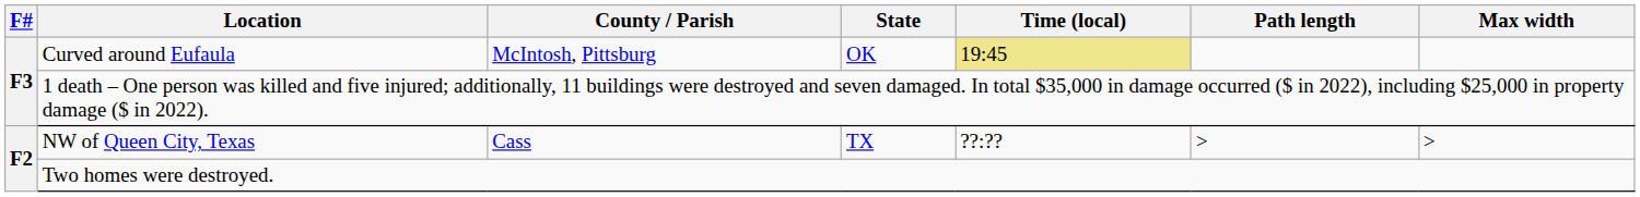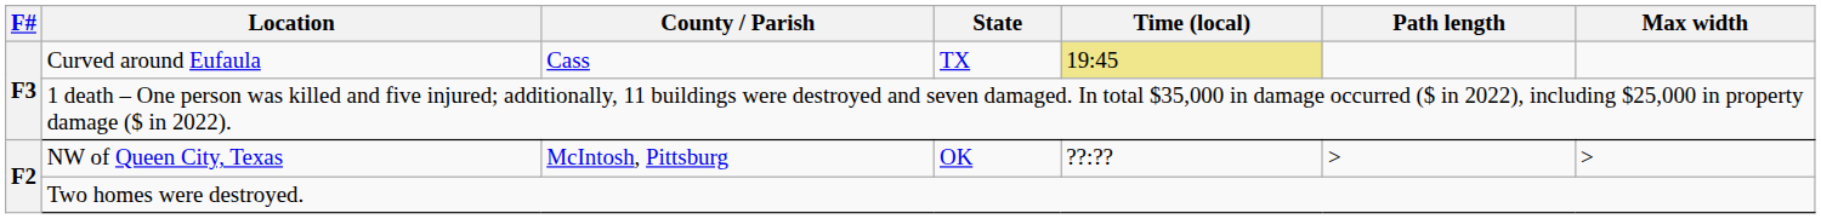Curved around Eufaula | County / Parish: McIntosh, Pittsburg -> Cass
Curved around Eufaula | State: OK -> TX
NW of Queen City, Texas | County / Parish: Cass -> McIntosh, Pittsburg
NW of Queen City, Texas | State: TX -> OK
